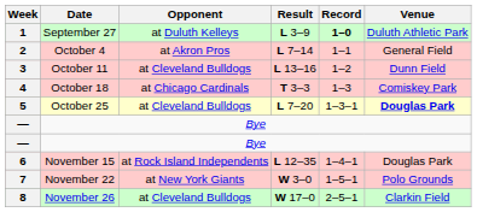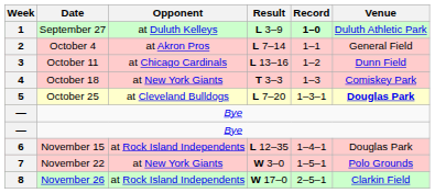3 | Opponent: at Cleveland Bulldogs -> at Chicago Cardinals
4 | Opponent: at Chicago Cardinals -> at New York Giants
8 | Opponent: at Cleveland Bulldogs -> at Rock Island Independents
